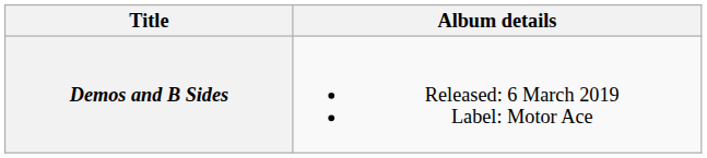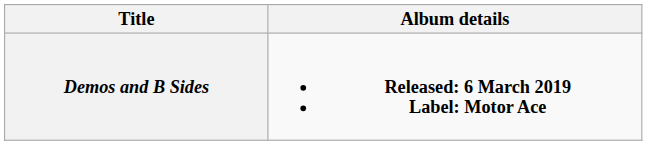Demos and B Sides | Album details: normal -> bold
